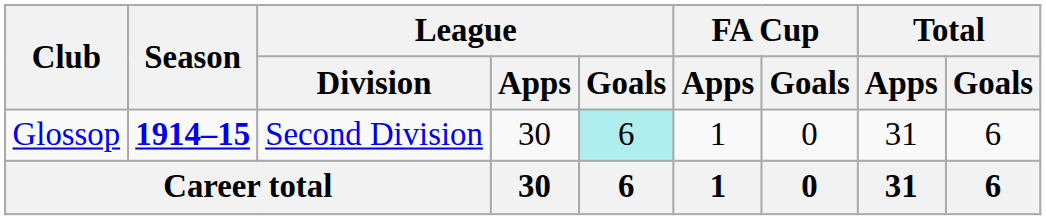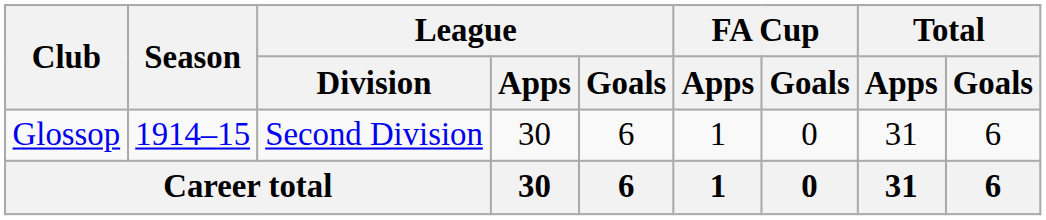Glossop | Season: bold -> normal
Glossop | League / Goals: paleturquoise background -> no background
